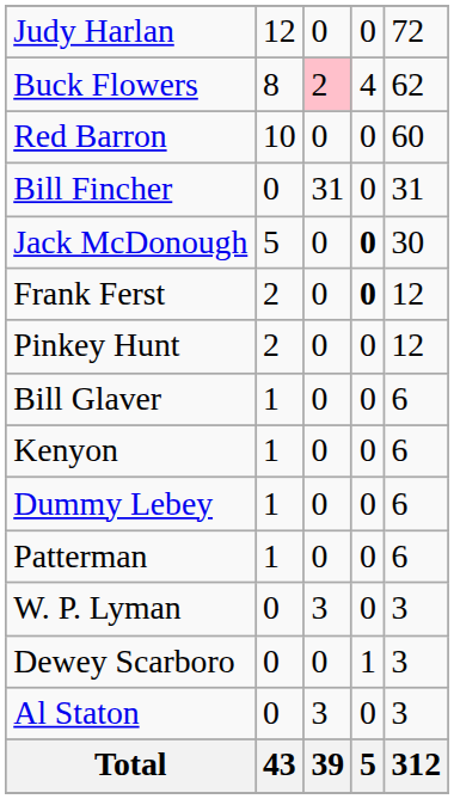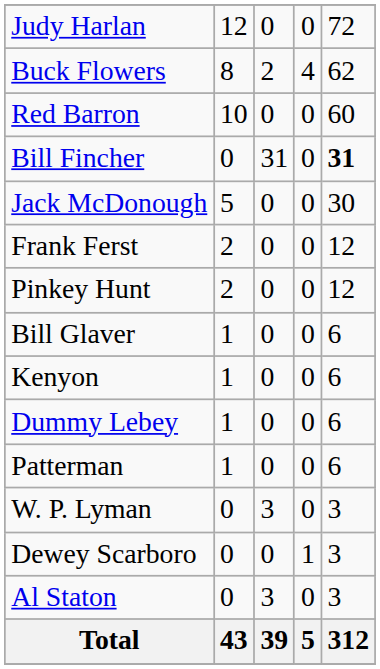Buck Flowers | column 3: pink background -> no background
Bill Fincher | column 5: normal -> bold
Jack McDonough | column 4: bold -> normal
Frank Ferst | column 4: bold -> normal
